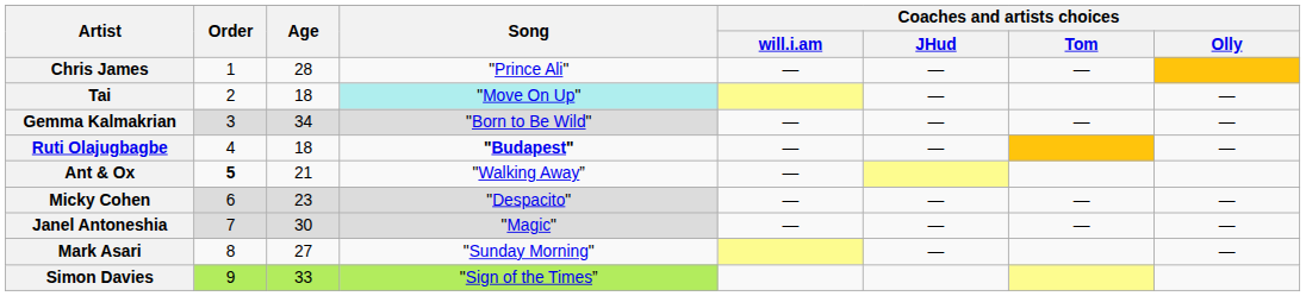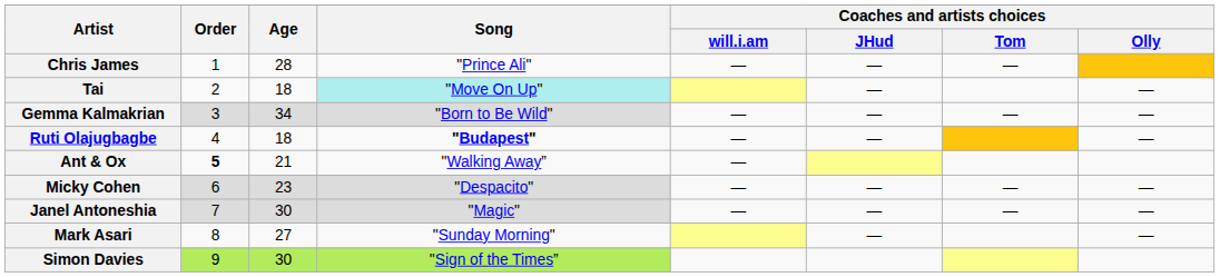Simon Davies | Age: 33 -> 30
